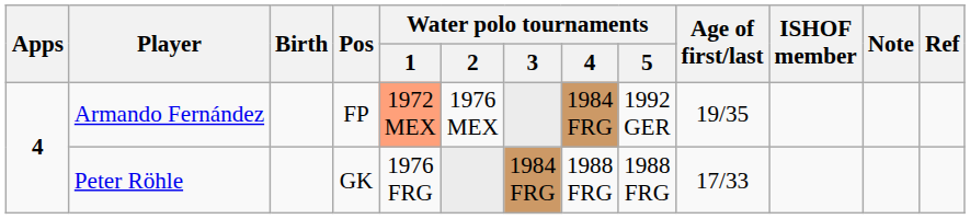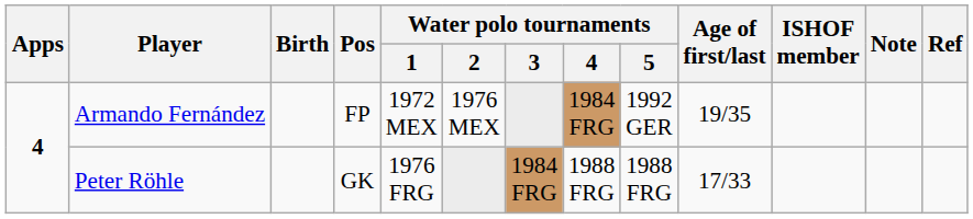Armando Fernández | Water polo tournaments / 1: lightsalmon background -> no background
